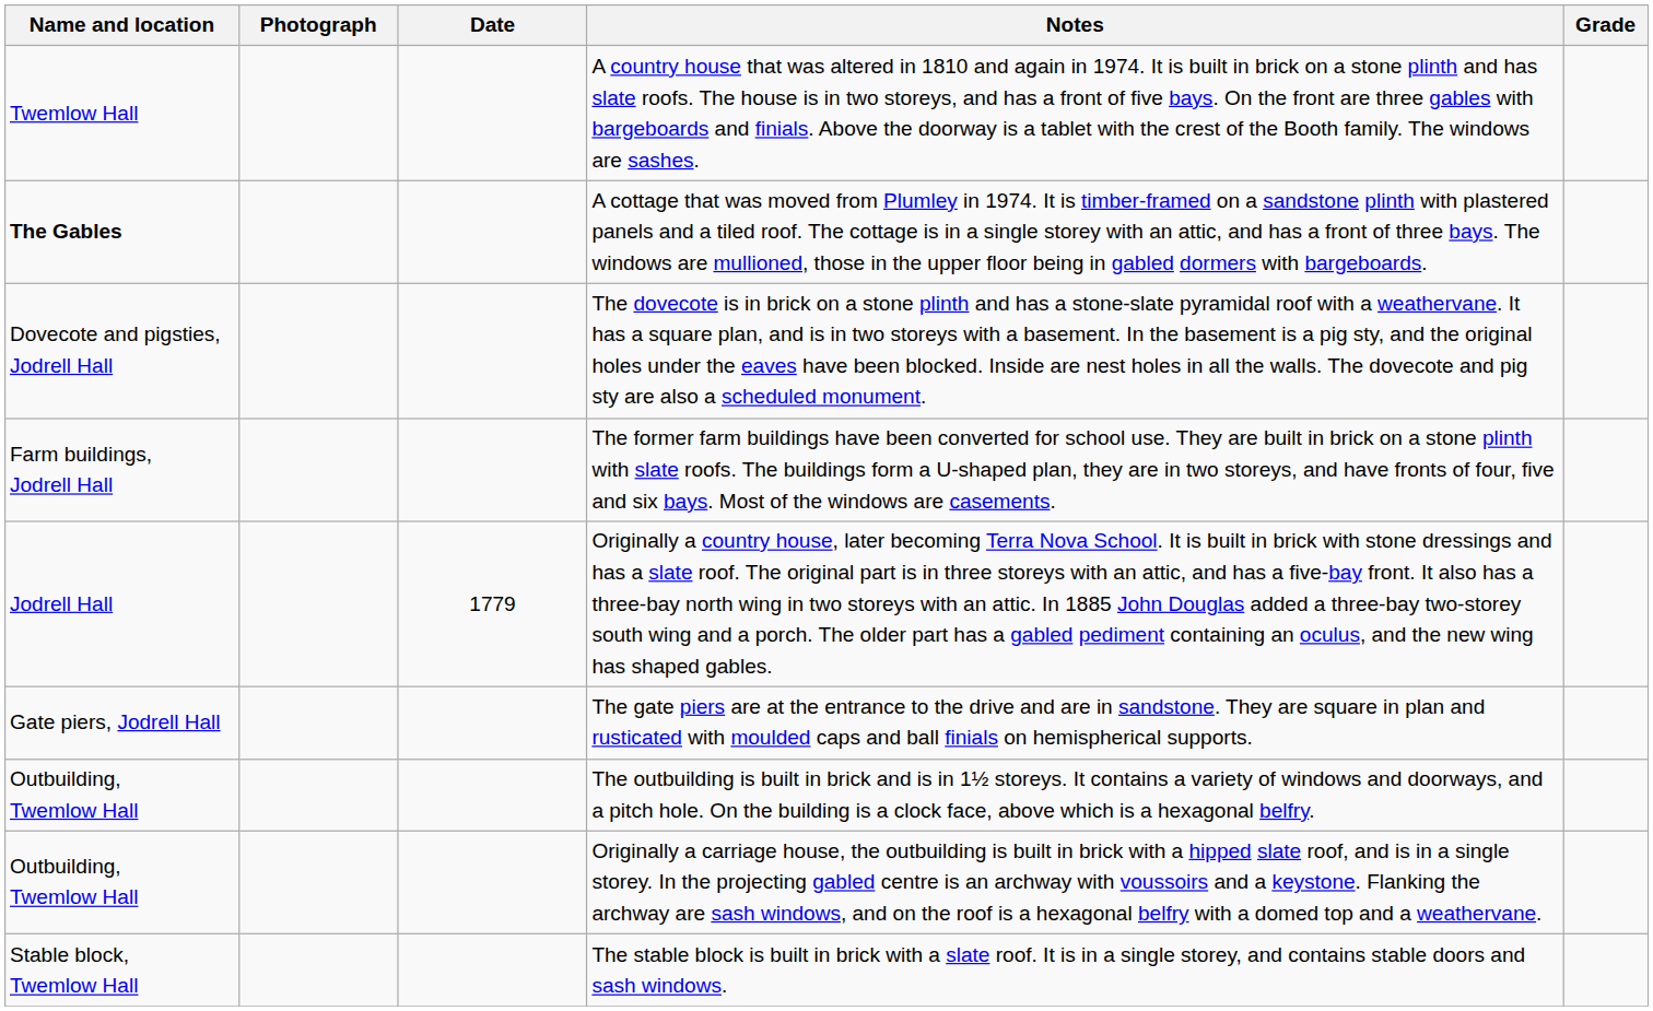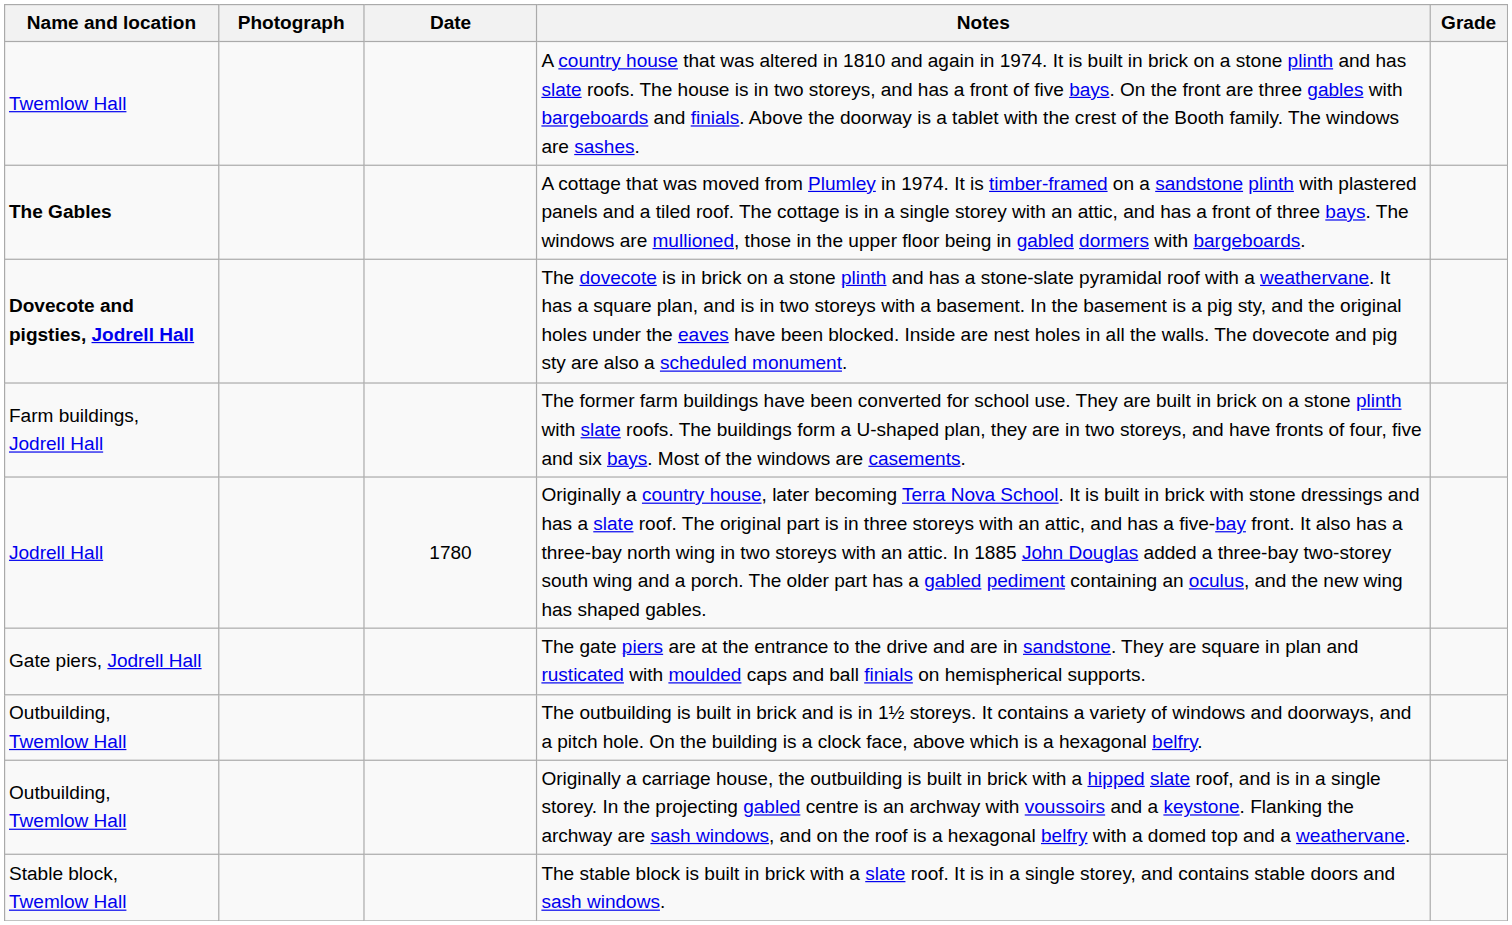row 4 | Name and location: normal -> bold
row 6 | Date: 1779 -> 1780
